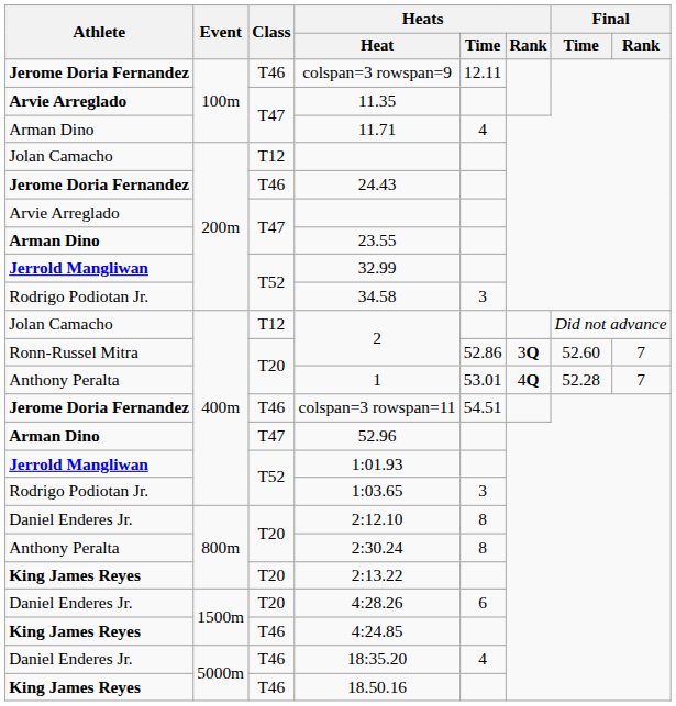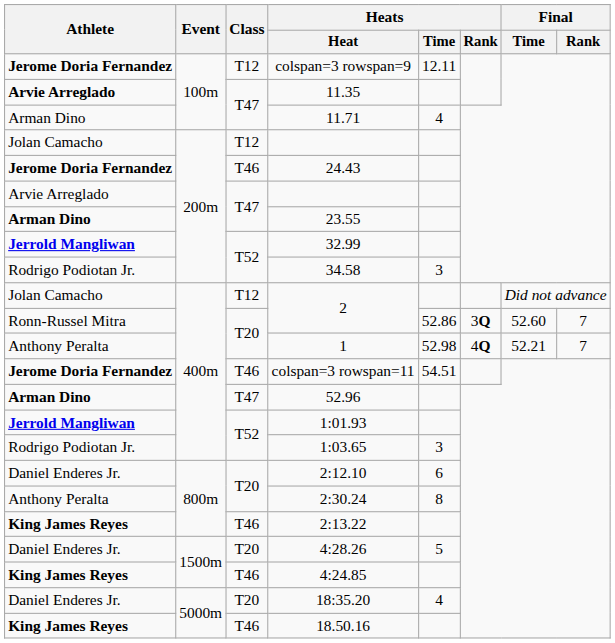colspan=3 rowspan=9 | Class: T46 -> T12
1 | Heats / Time: 53.01 -> 52.98
1 | Final / Time: 52.28 -> 52.21
2:12.10 | Heats / Time: 8 -> 6
2:13.22 | Class: T20 -> T46
4:28.26 | Heats / Time: 6 -> 5
18:35.20 | Class: T46 -> T20
